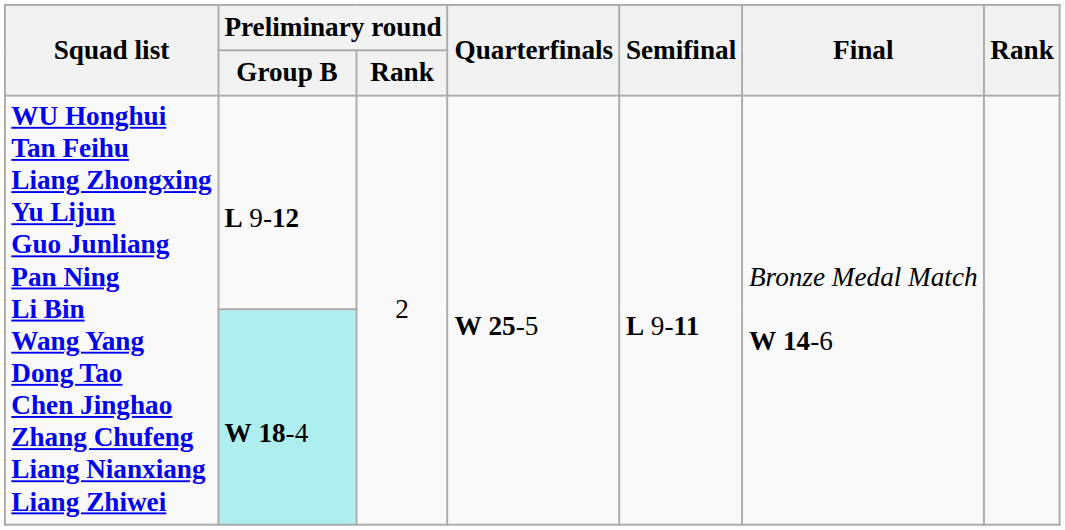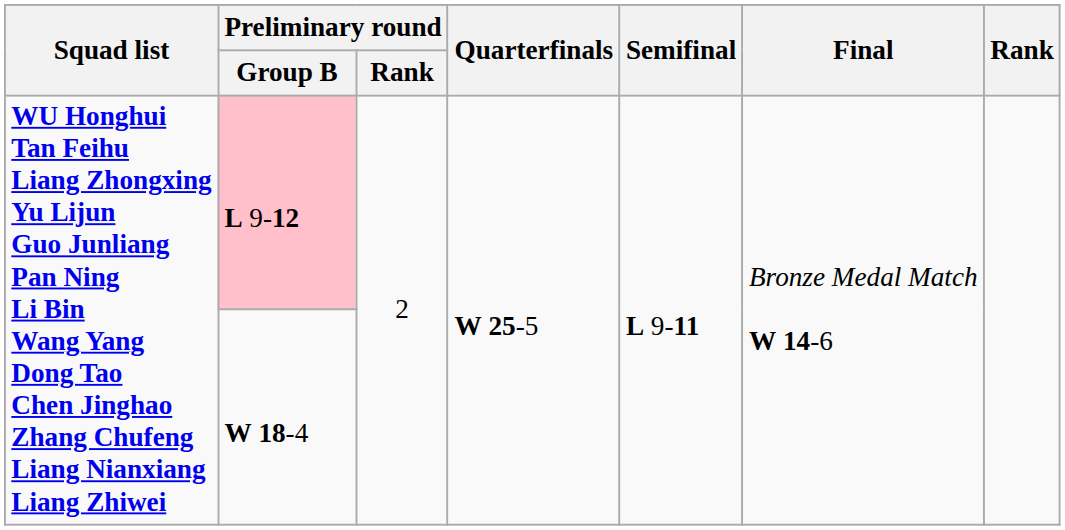L 9-12 | Preliminary round / Group B: no background -> pink background
W 18-4 | Preliminary round / Group B: paleturquoise background -> no background
